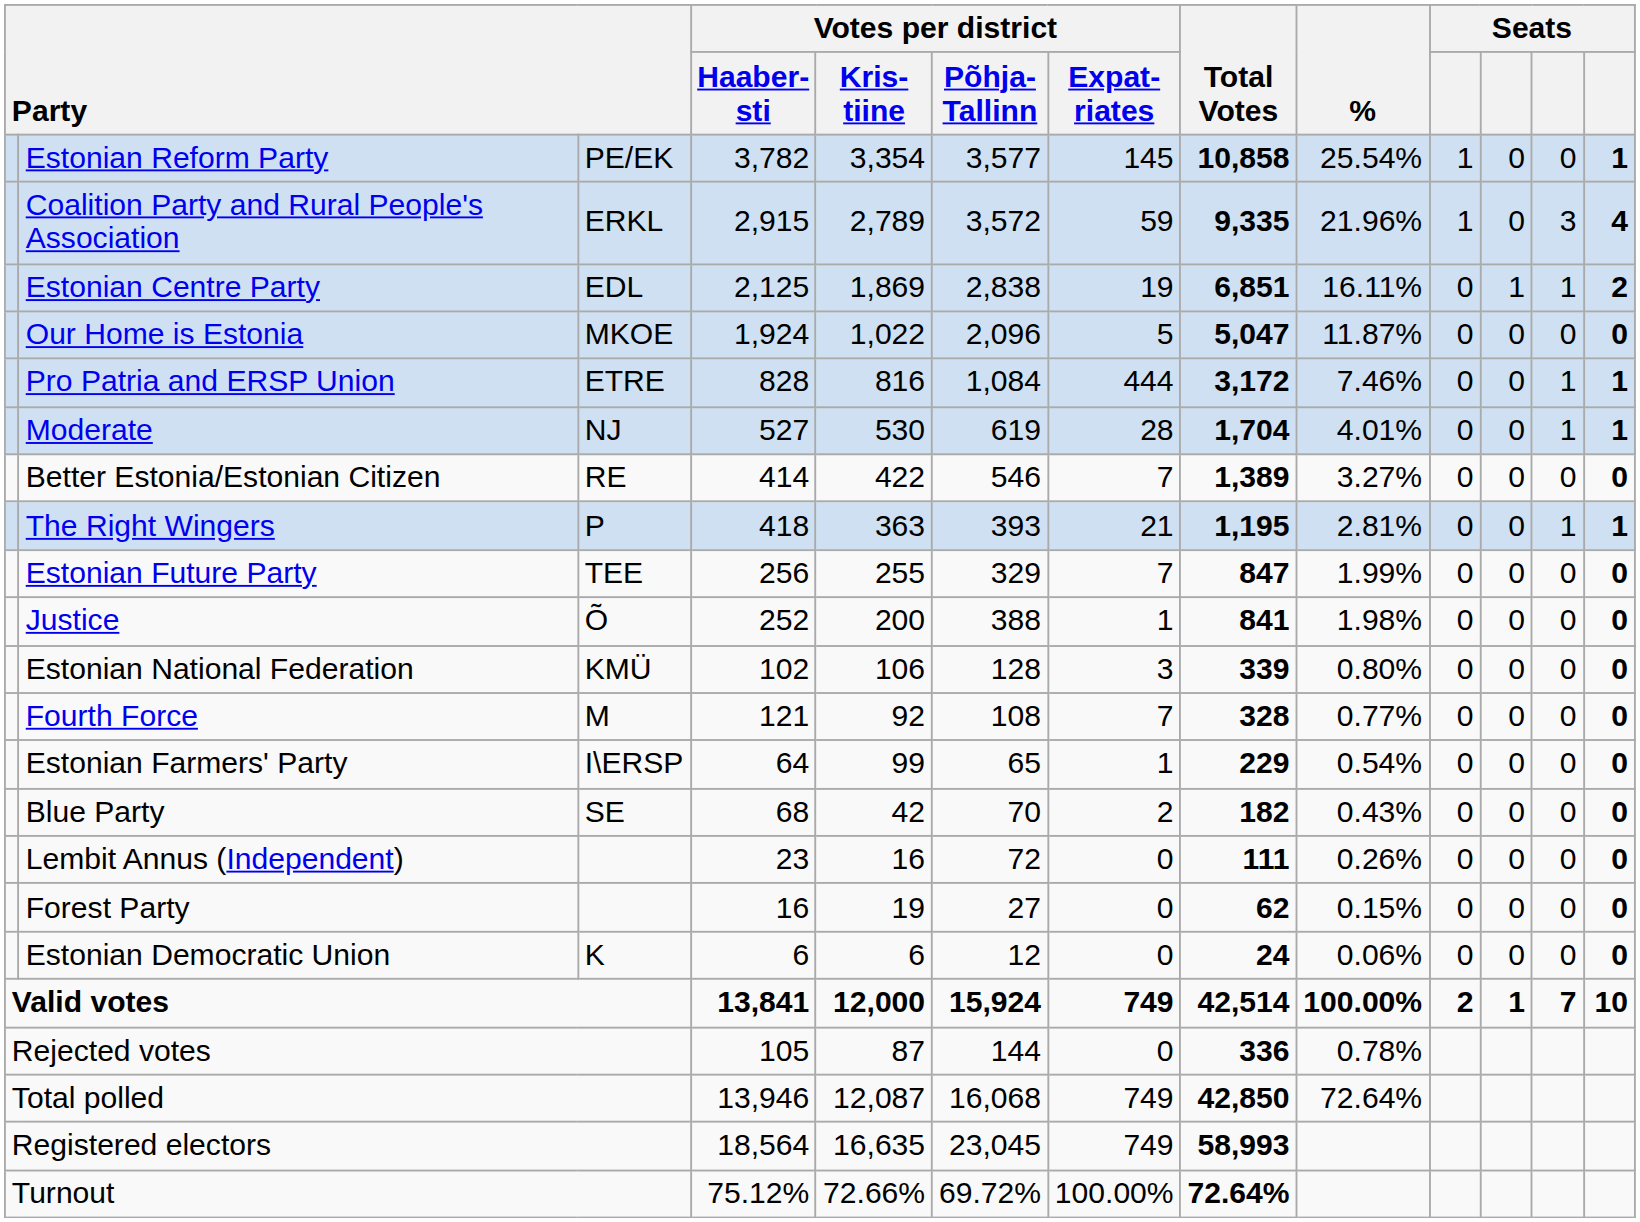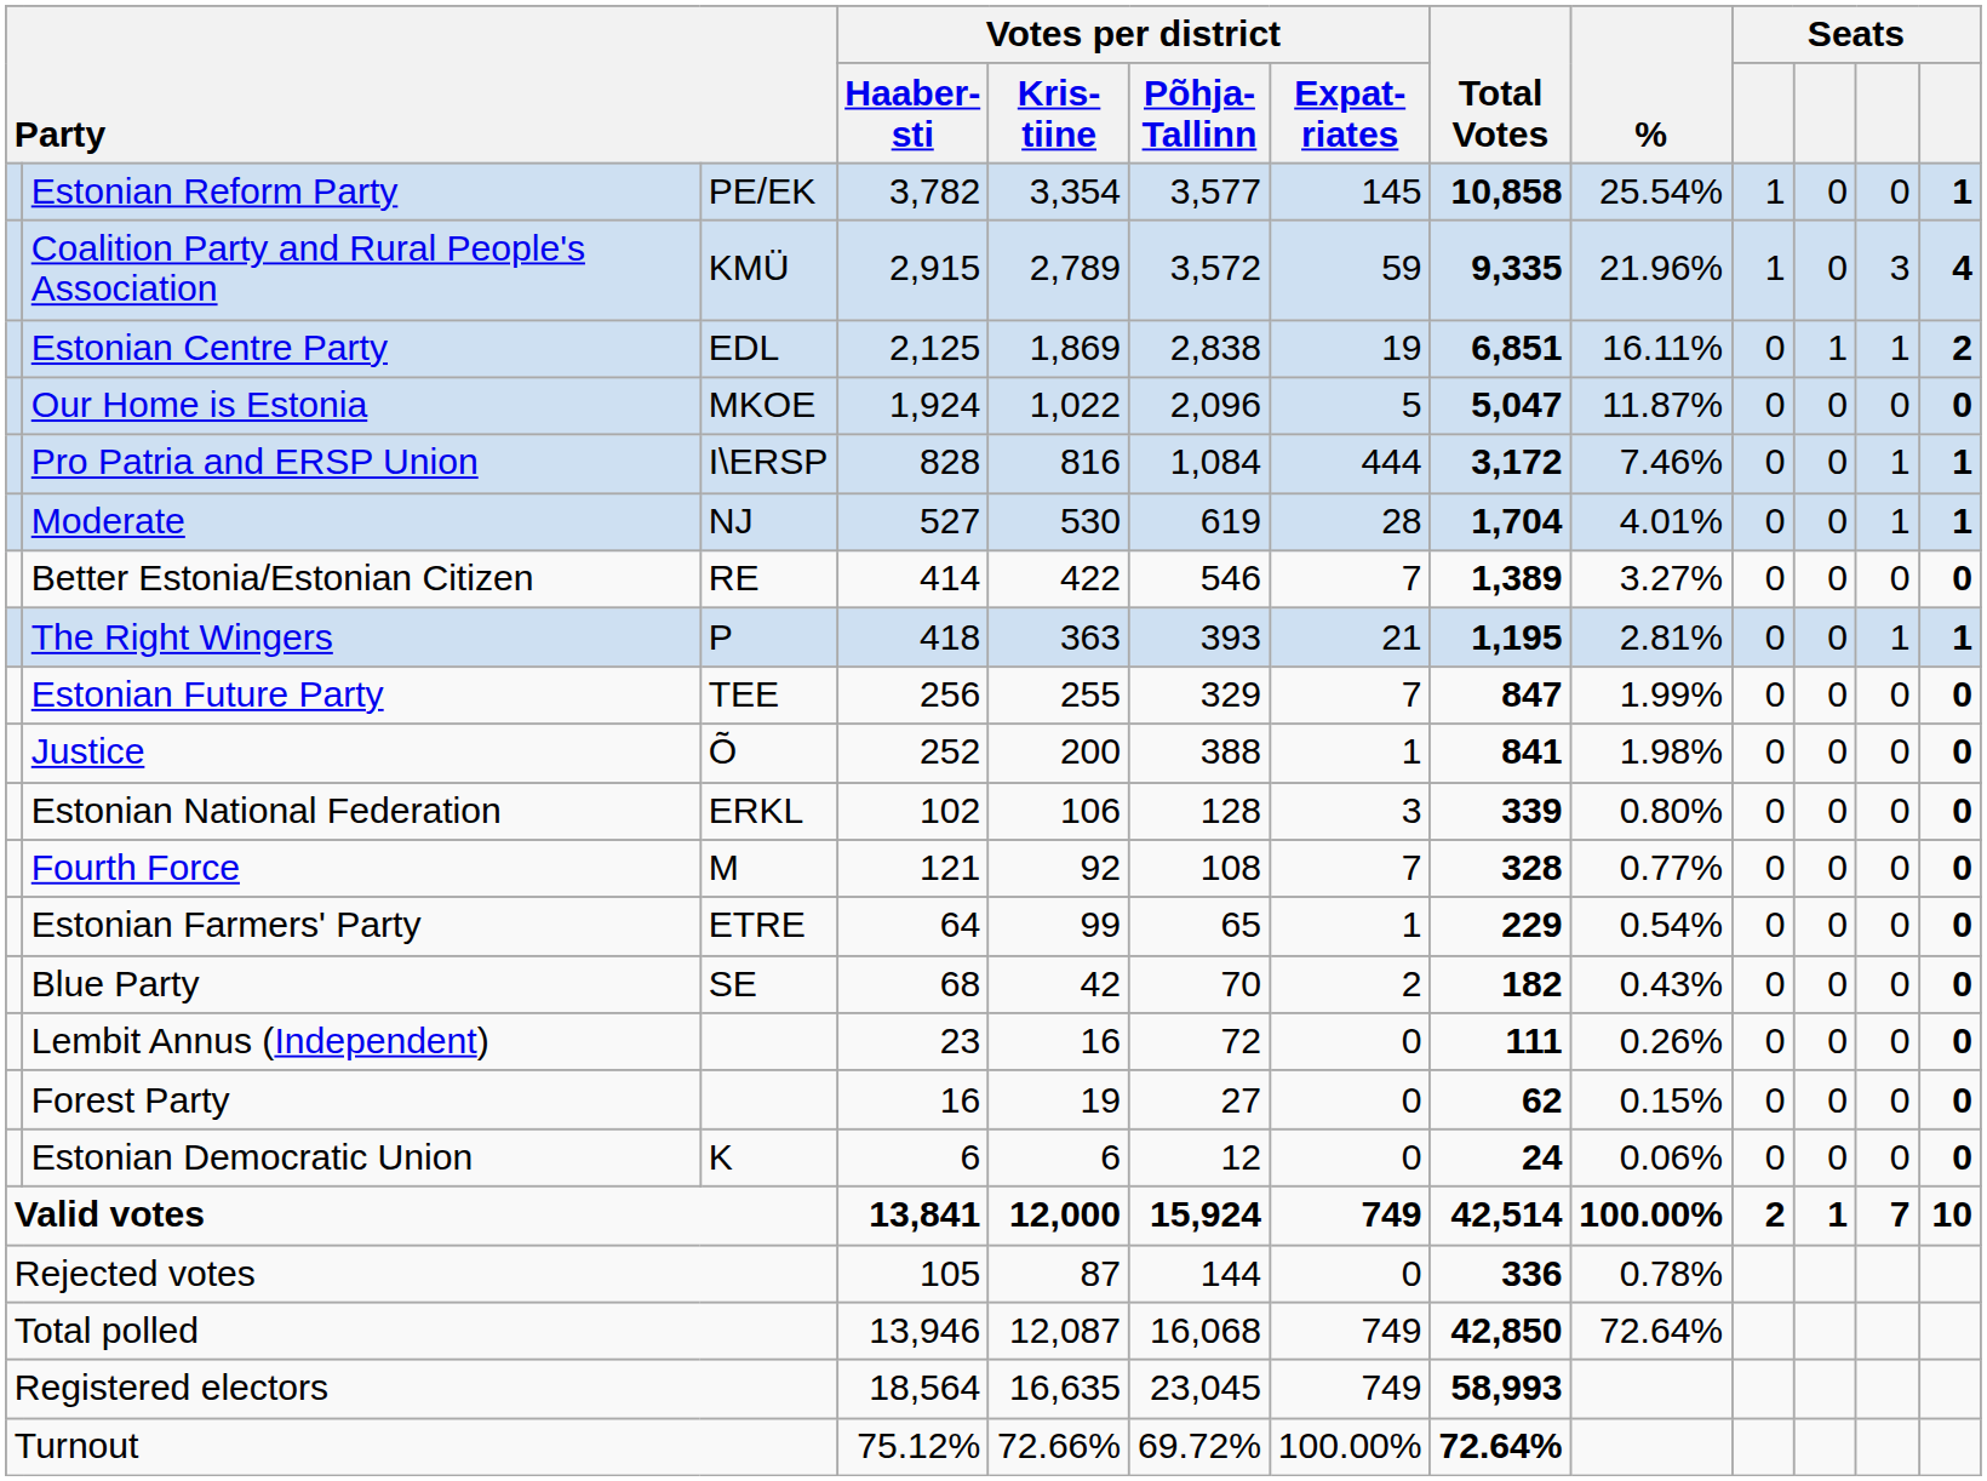Coalition Party and Rural People's Association | column 3: ERKL -> KMÜ
Pro Patria and ERSP Union | column 3: ETRE -> I\ERSP
Estonian National Federation | column 3: KMÜ -> ERKL
Estonian Farmers' Party | column 3: I\ERSP -> ETRE
